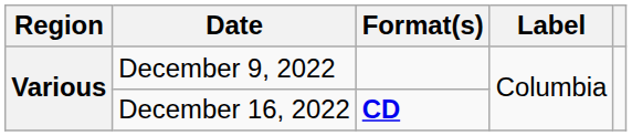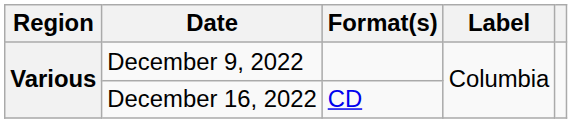December 16, 2022 | Format(s): bold -> normal
